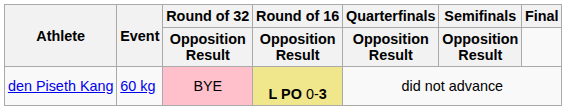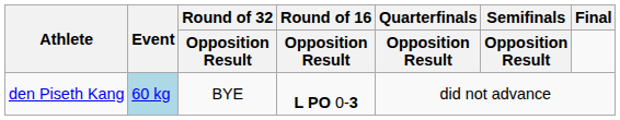den Piseth Kang | Event: no background -> lightblue background
den Piseth Kang | Round of 32 / Opposition Result: pink background -> no background
den Piseth Kang | Round of 16 / Opposition Result: khaki background -> no background
